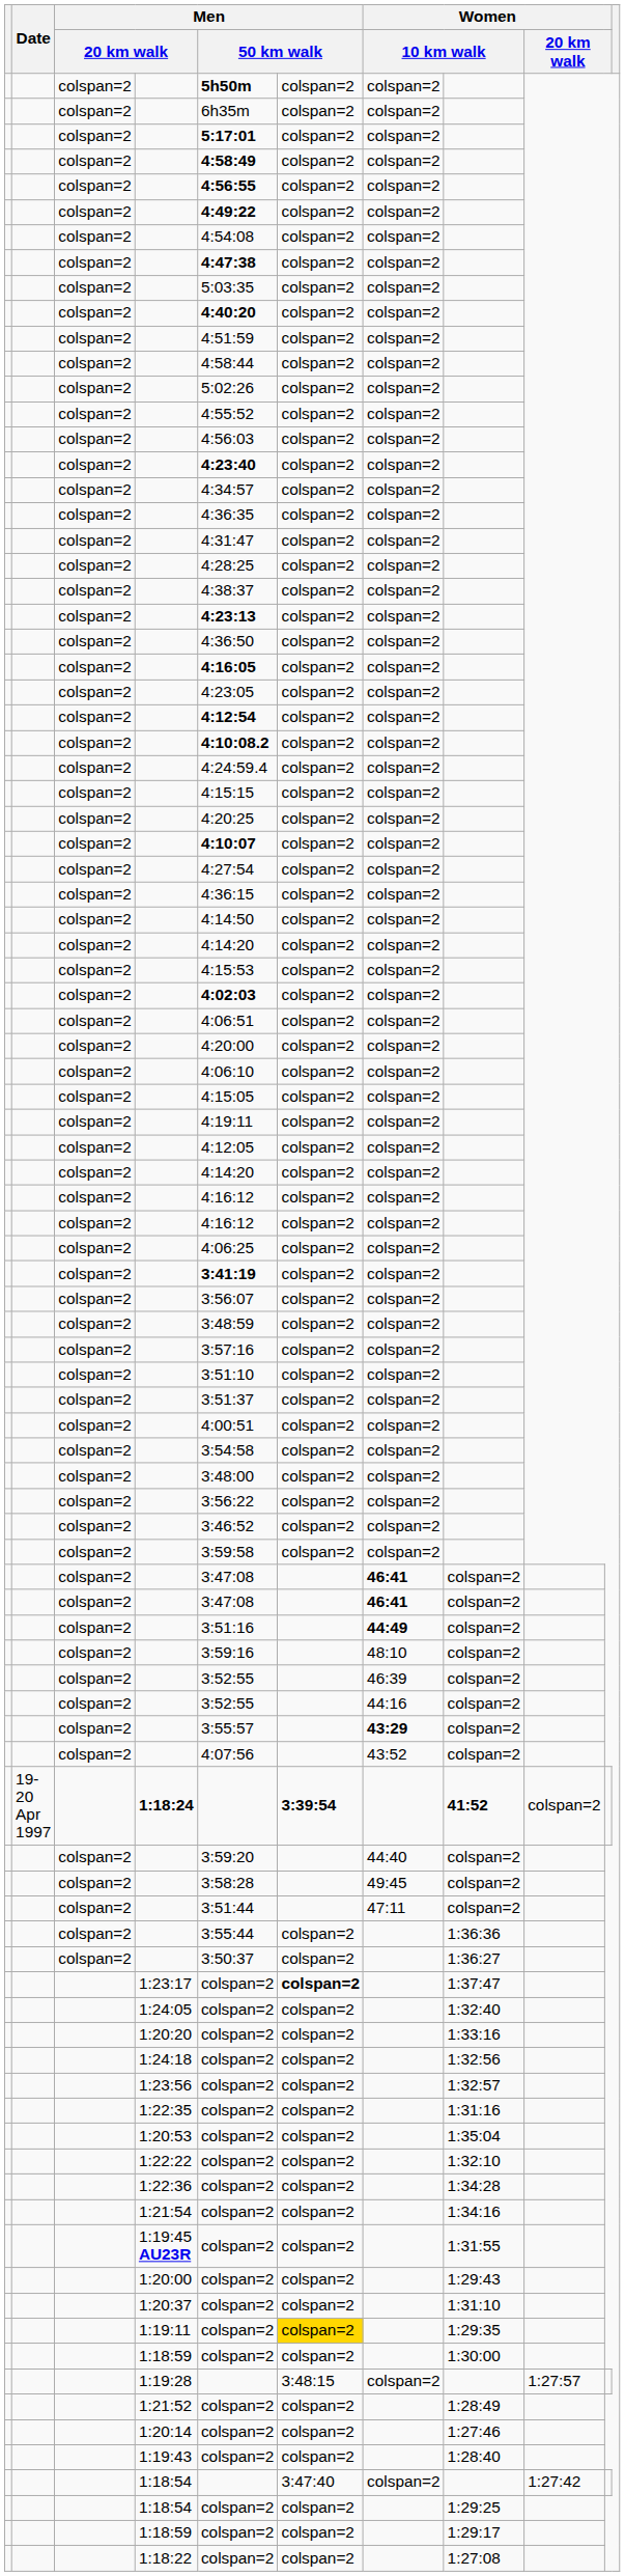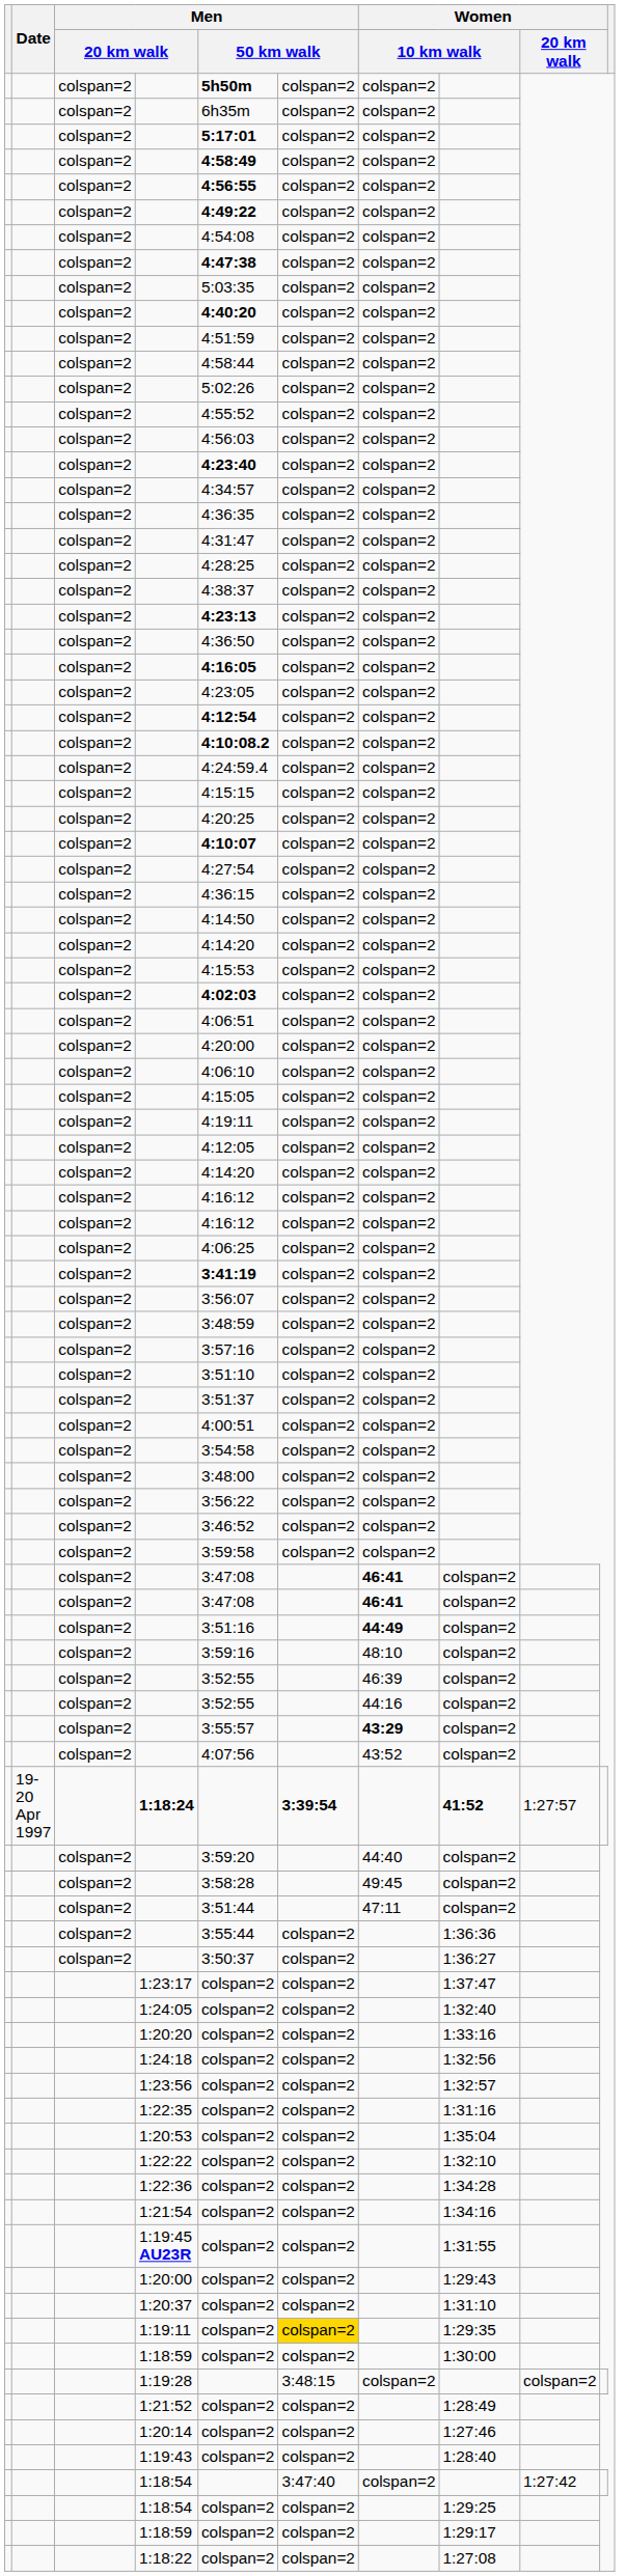1:18:24 | column 9: colspan=2 -> 1:27:57
1:23:17 | column 6: bold -> normal
1:19:28 | column 9: 1:27:57 -> colspan=2
